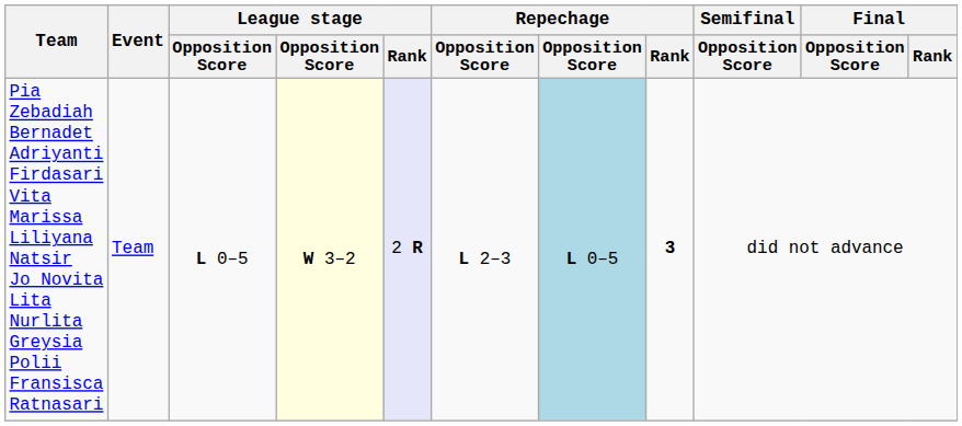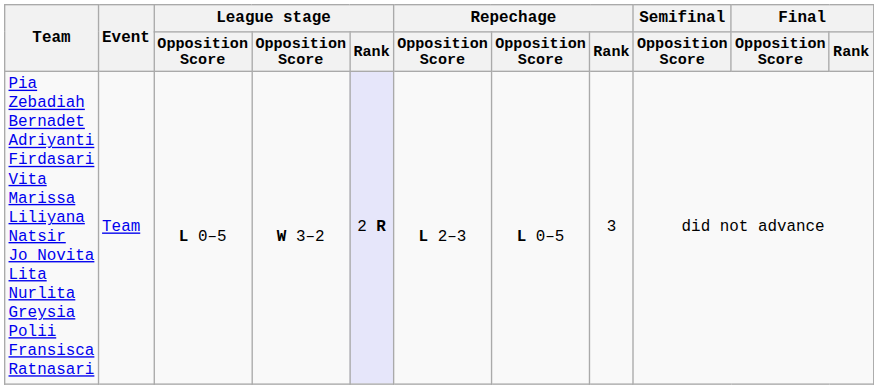row 3 | column 4: lightyellow background -> no background
row 3 | column 7: lightblue background -> no background
row 3 | Repechage / Rank: bold -> normal
